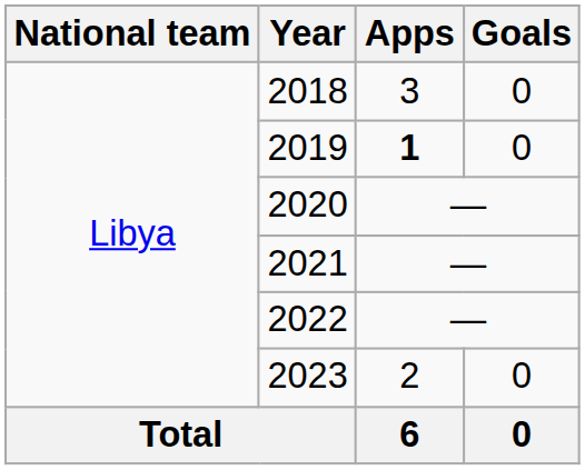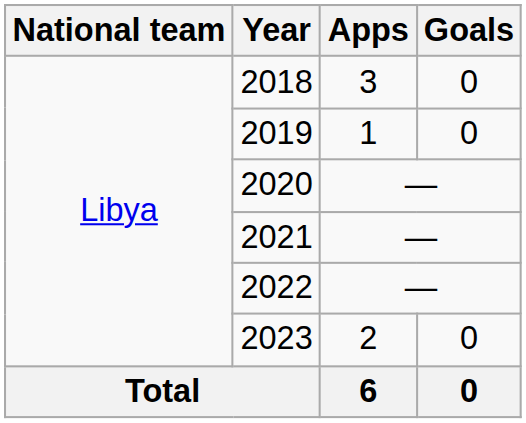2019 | Apps: bold -> normal
